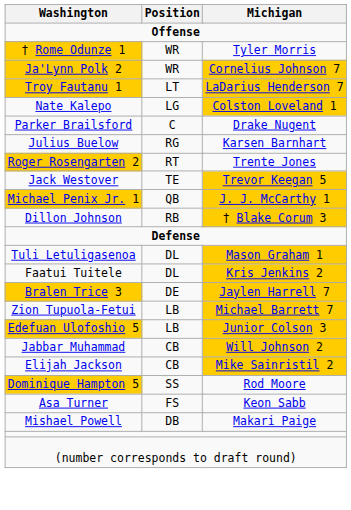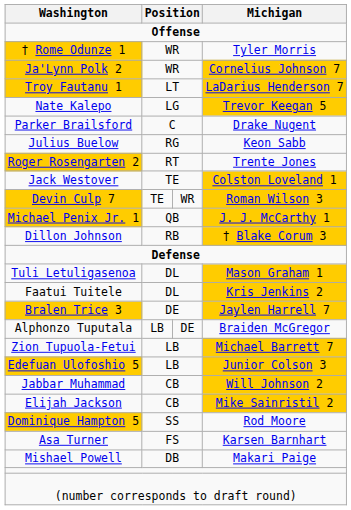Nate Kalepo | Michigan: Colston Loveland 1 -> Trevor Keegan 5
Julius Buelow | Michigan: Karsen Barnhart -> Keon Sabb
Jack Westover | Michigan: Trevor Keegan 5 -> Colston Loveland 1
+ row: Devin Culp 7 | TE | WR | Roman Wilson 3
+ row: Alphonzo Tuputala | LB | DE | Braiden McGregor
Asa Turner | Michigan: Keon Sabb -> Karsen Barnhart
